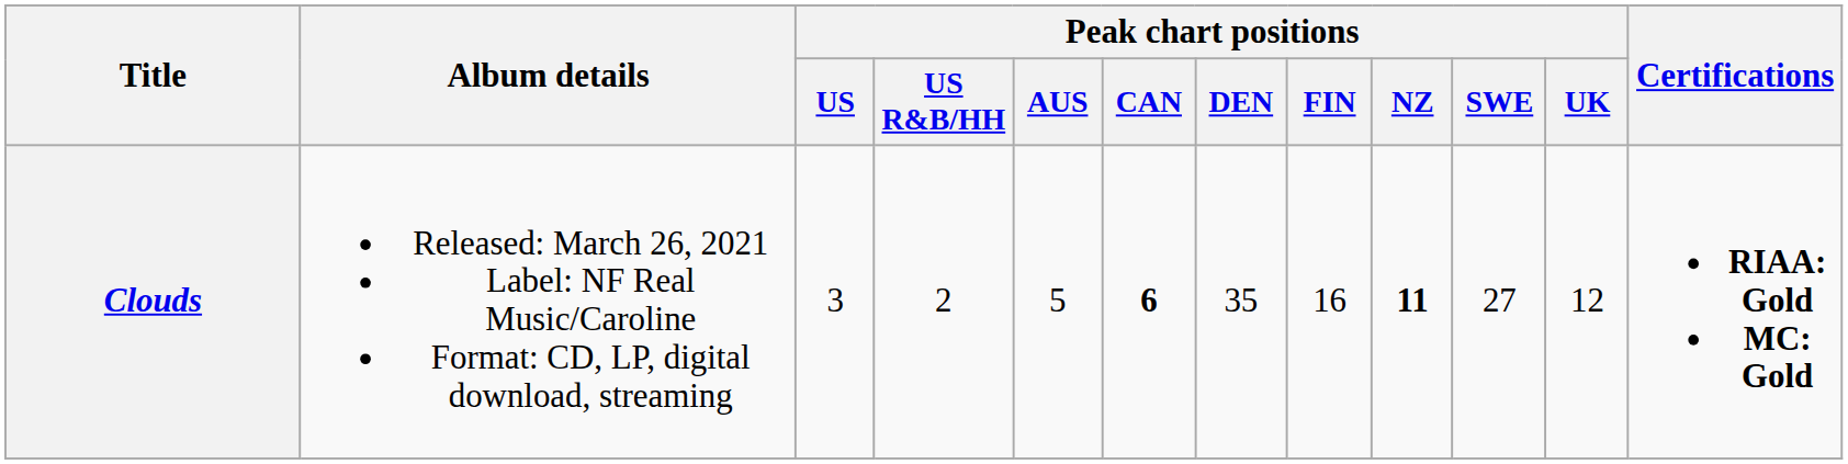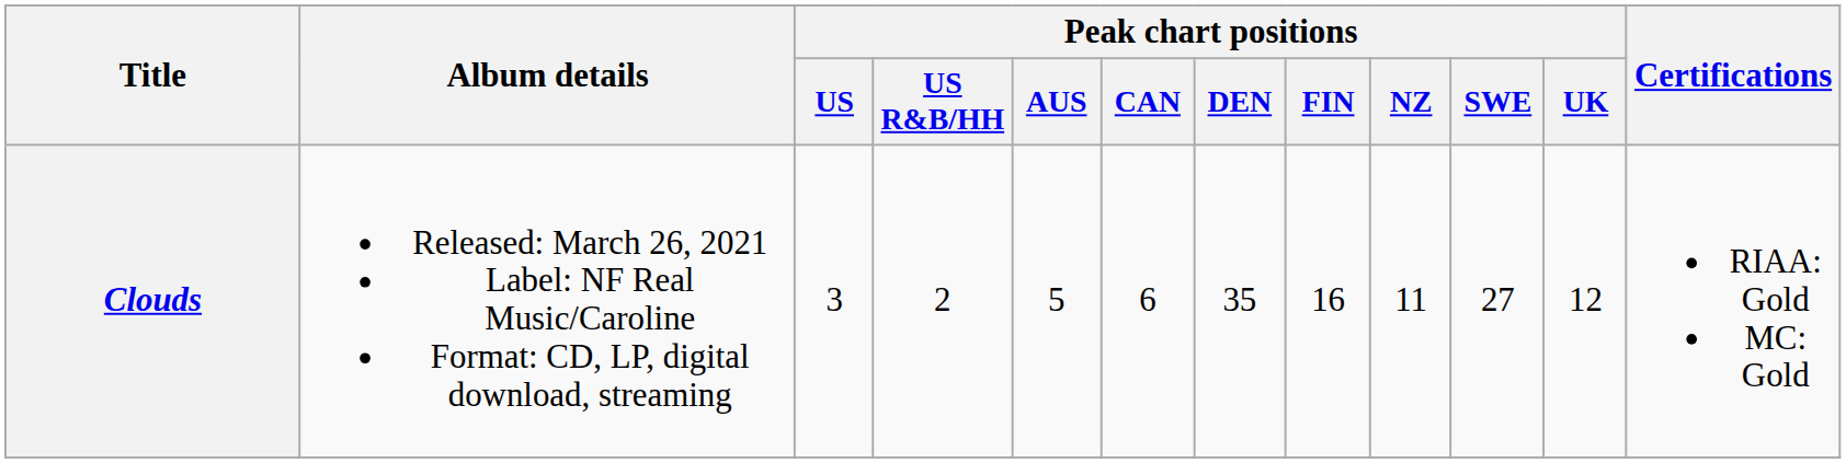Clouds | Peak chart positions / CAN: bold -> normal
Clouds | Peak chart positions / NZ: bold -> normal
Clouds | Certifications: bold -> normal
